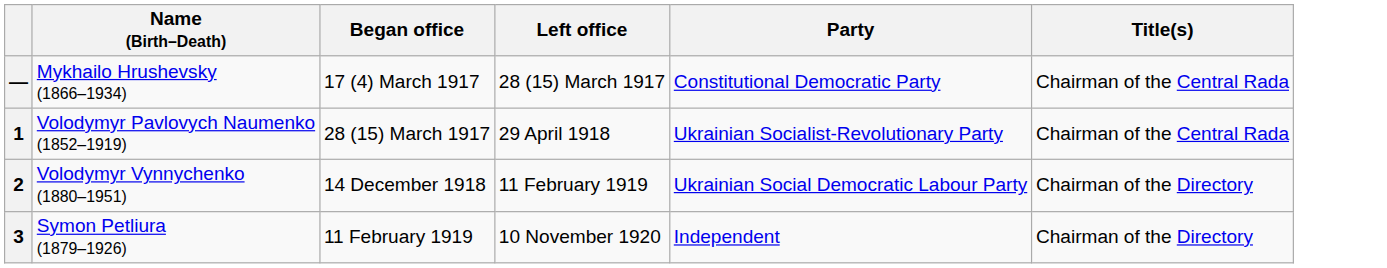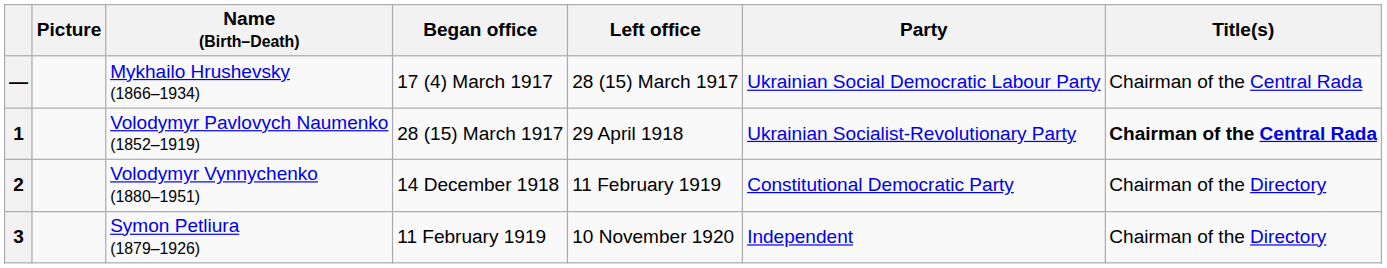+ column: Picture
— | Party: Constitutional Democratic Party -> Ukrainian Social Democratic Labour Party
1 | Title(s): normal -> bold
2 | Party: Ukrainian Social Democratic Labour Party -> Constitutional Democratic Party
